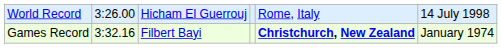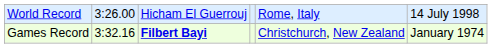Games Record | column 3: normal -> bold
Games Record | column 5: bold -> normal
